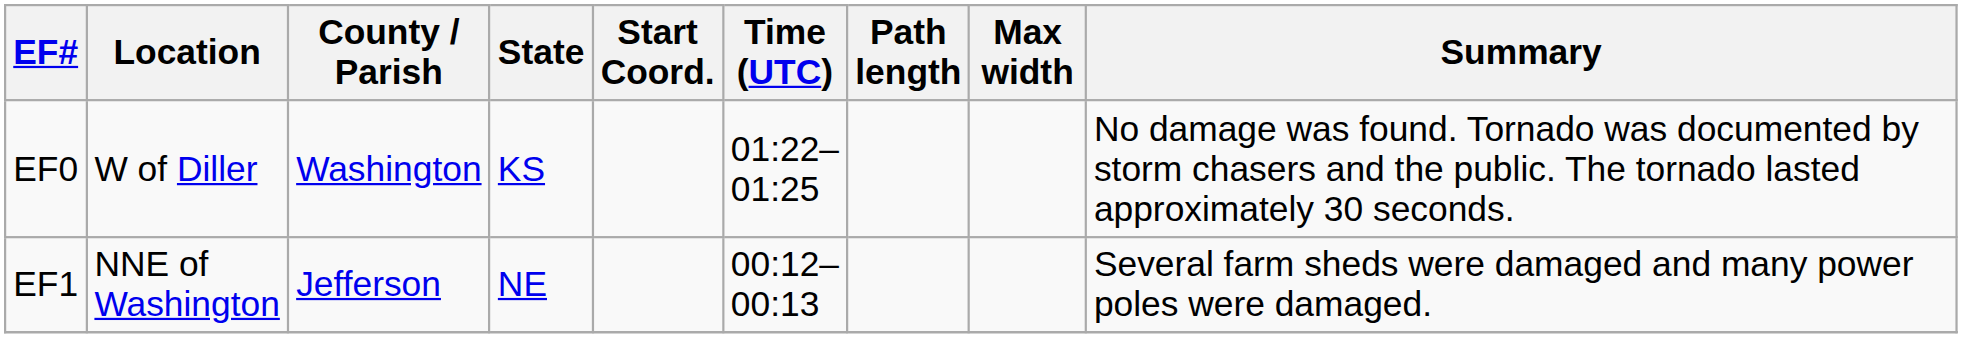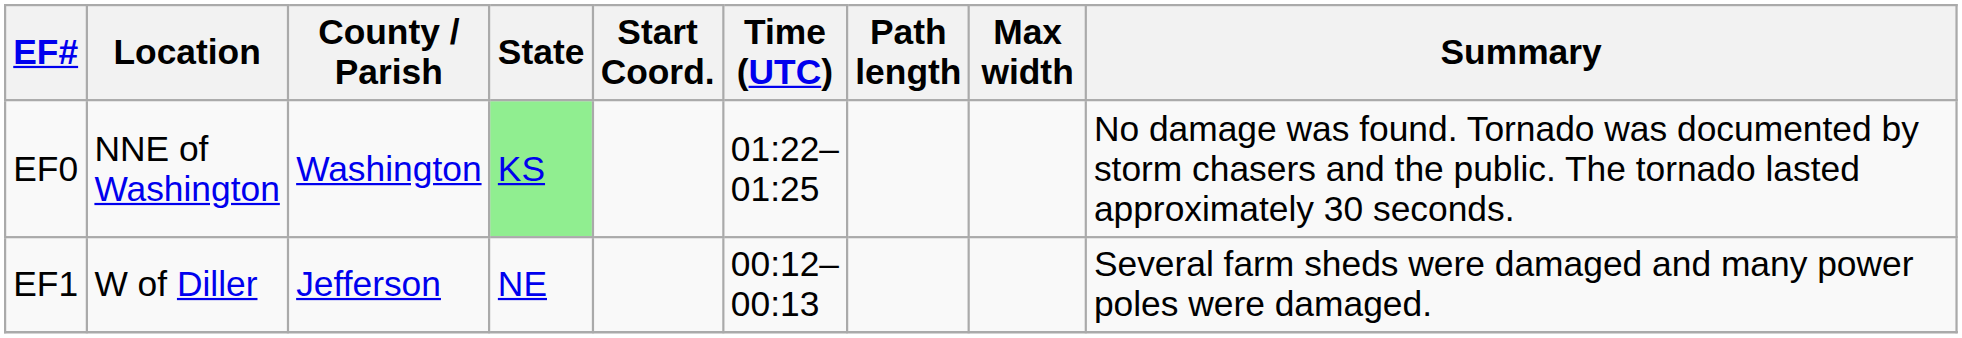EF0 | Location: W of Diller -> NNE of Washington
EF0 | State: no background -> lightgreen background
EF1 | Location: NNE of Washington -> W of Diller
